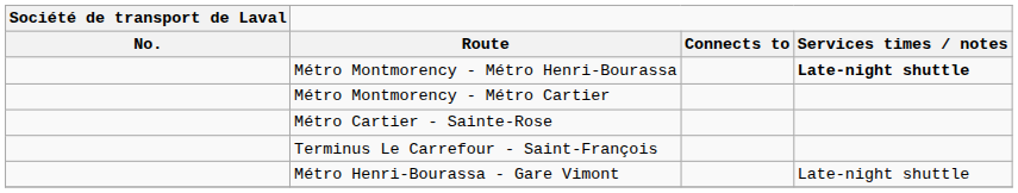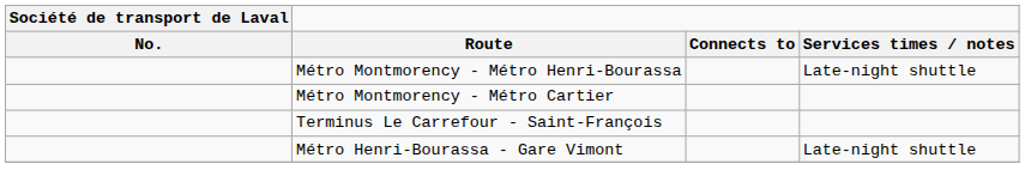Métro Montmorency - Métro Henri-Bourassa | Services times / notes: bold -> normal
- row: Métro Cartier - Sainte-Rose
